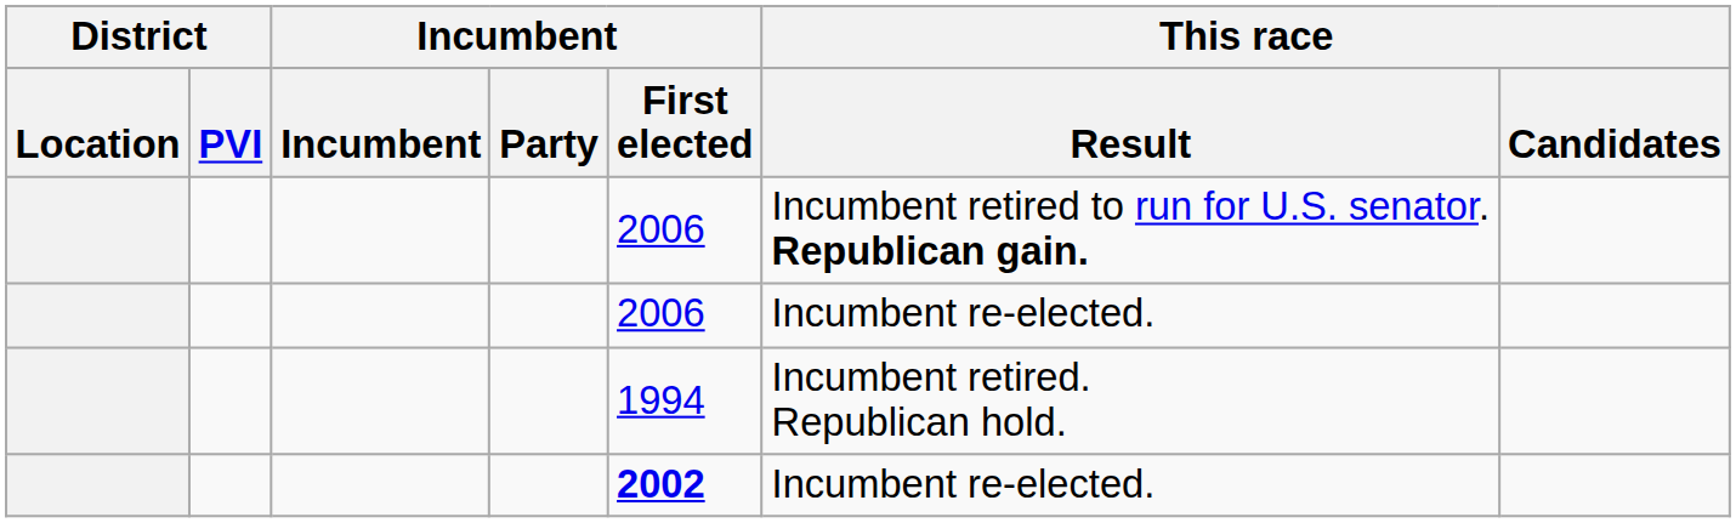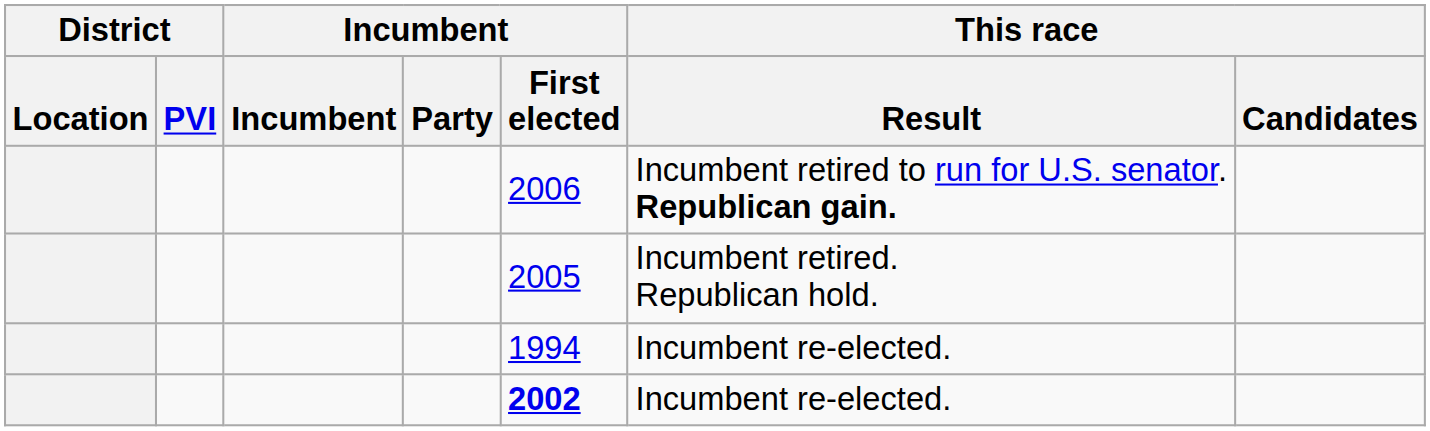row 4 | Incumbent / First elected: 2006 -> 2005
row 4 | This race / Result: Incumbent re-elected. -> Incumbent retired. Republican hold.
row 5 | This race / Result: Incumbent retired. Republican hold. -> Incumbent re-elected.
